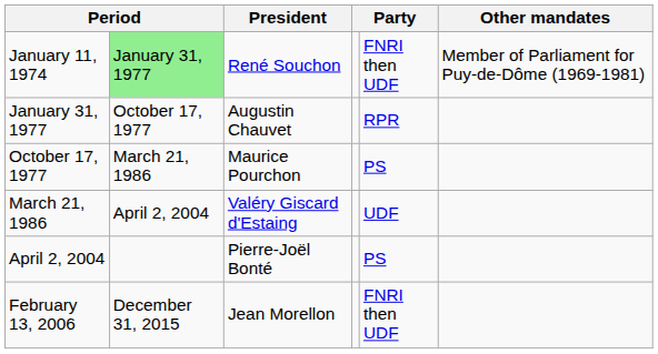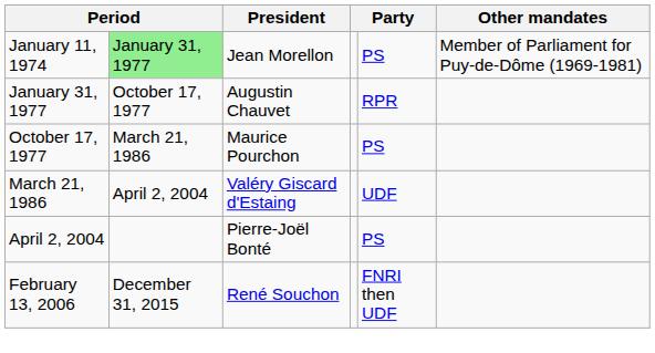January 11, 1974 | President: René Souchon -> Jean Morellon
January 11, 1974 | column 5: FNRI then UDF -> PS
February 13, 2006 | President: Jean Morellon -> René Souchon
